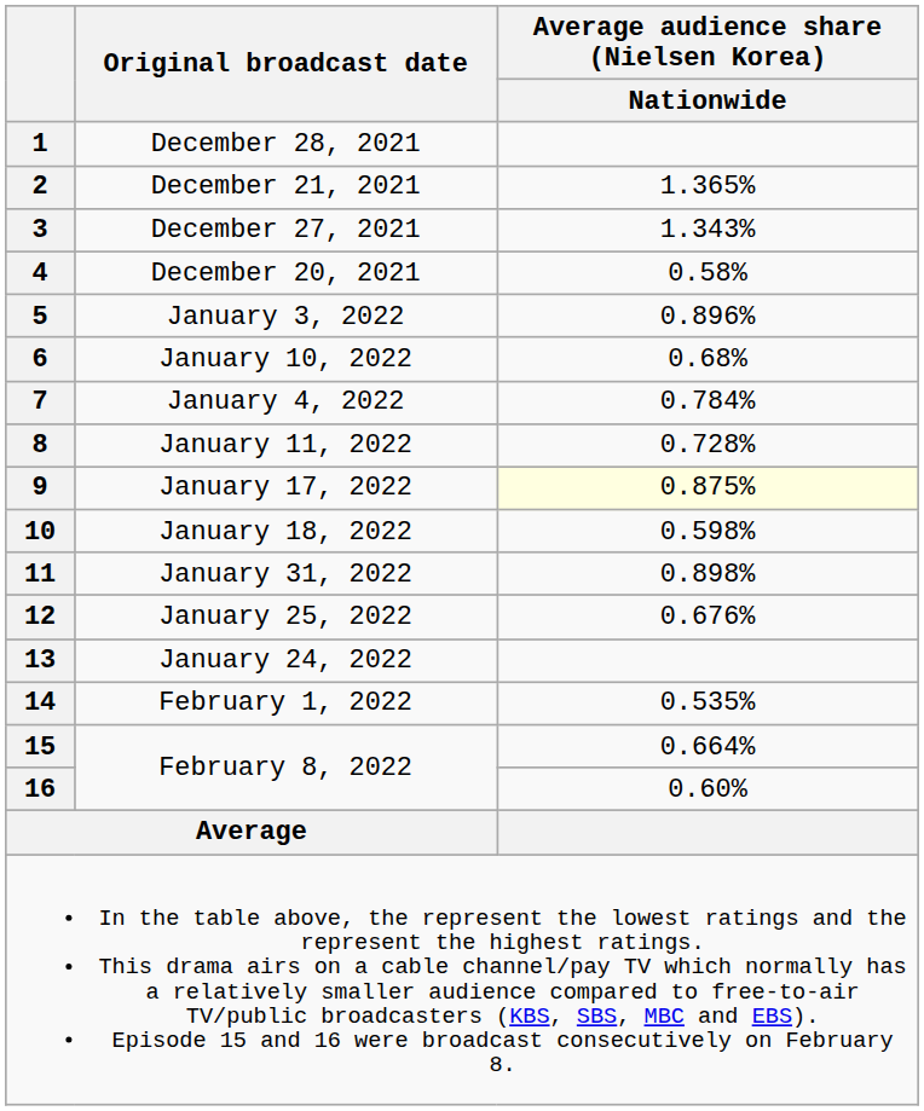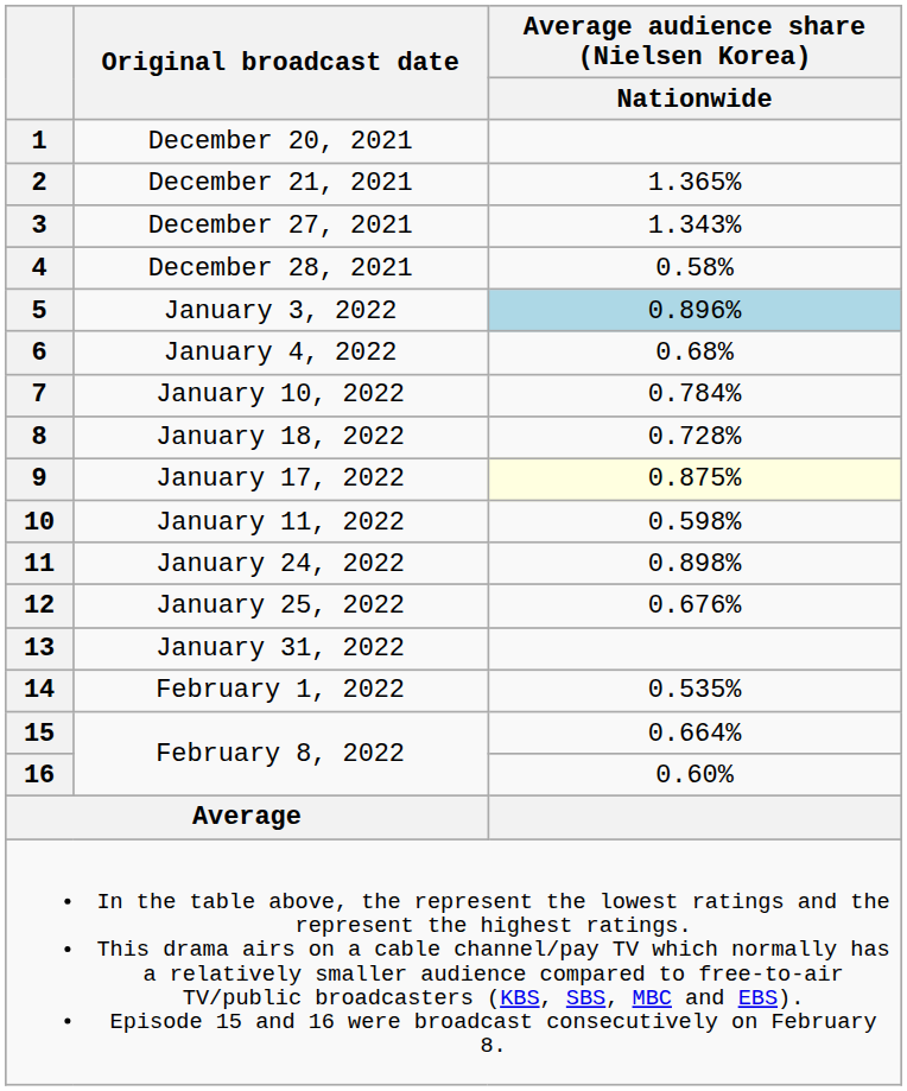1 | Original broadcast date: December 28, 2021 -> December 20, 2021
4 | Original broadcast date: December 20, 2021 -> December 28, 2021
5 | Average audience share (Nielsen Korea) / Nationwide: no background -> lightblue background
6 | Original broadcast date: January 10, 2022 -> January 4, 2022
7 | Original broadcast date: January 4, 2022 -> January 10, 2022
8 | Original broadcast date: January 11, 2022 -> January 18, 2022
10 | Original broadcast date: January 18, 2022 -> January 11, 2022
11 | Original broadcast date: January 31, 2022 -> January 24, 2022
13 | Original broadcast date: January 24, 2022 -> January 31, 2022
